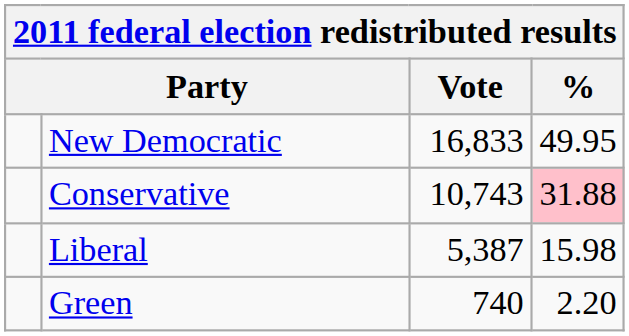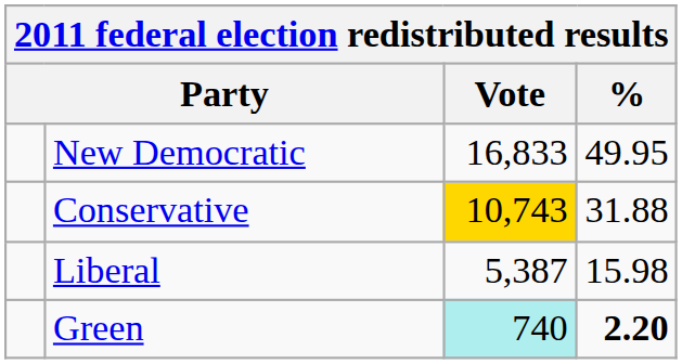Conservative | Vote: no background -> gold background
Conservative | %: pink background -> no background
Green | Vote: no background -> paleturquoise background
Green | %: normal -> bold
